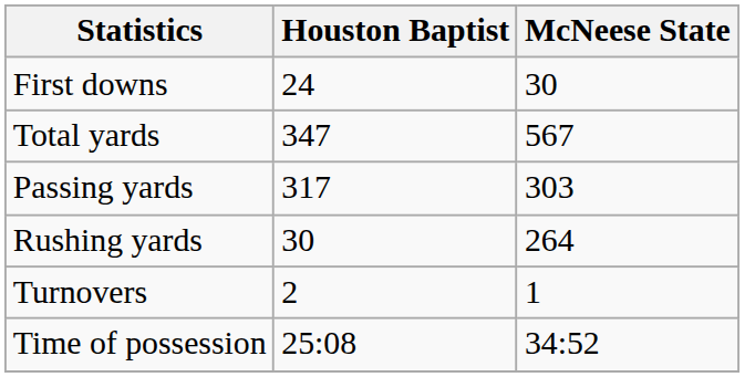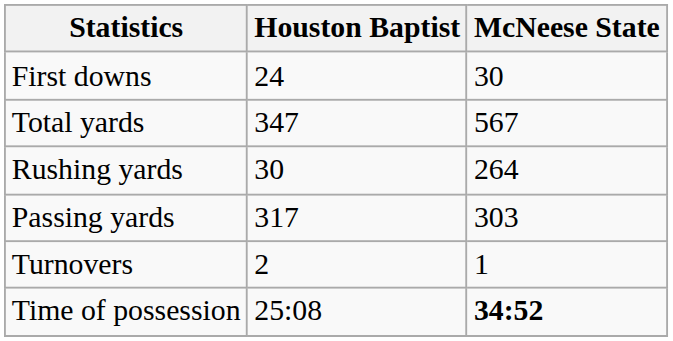rows swapped: Rushing yards <-> Passing yards
Time of possession | McNeese State: normal -> bold
